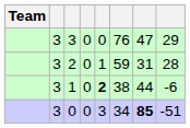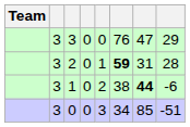row 3 | column 6: normal -> bold
row 4 | column 5: bold -> normal
row 4 | column 7: normal -> bold
row 5 | column 7: bold -> normal
